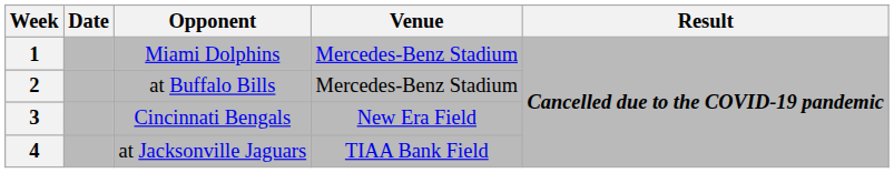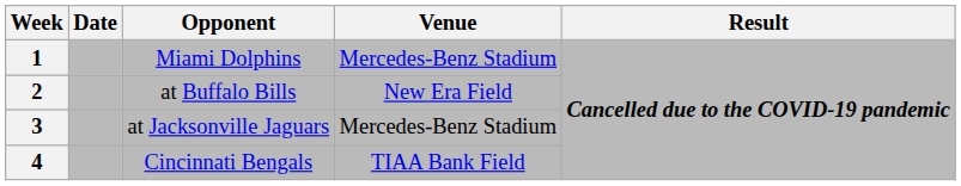2 | Venue: Mercedes-Benz Stadium -> New Era Field
3 | Opponent: Cincinnati Bengals -> at Jacksonville Jaguars
3 | Venue: New Era Field -> Mercedes-Benz Stadium
4 | Opponent: at Jacksonville Jaguars -> Cincinnati Bengals
